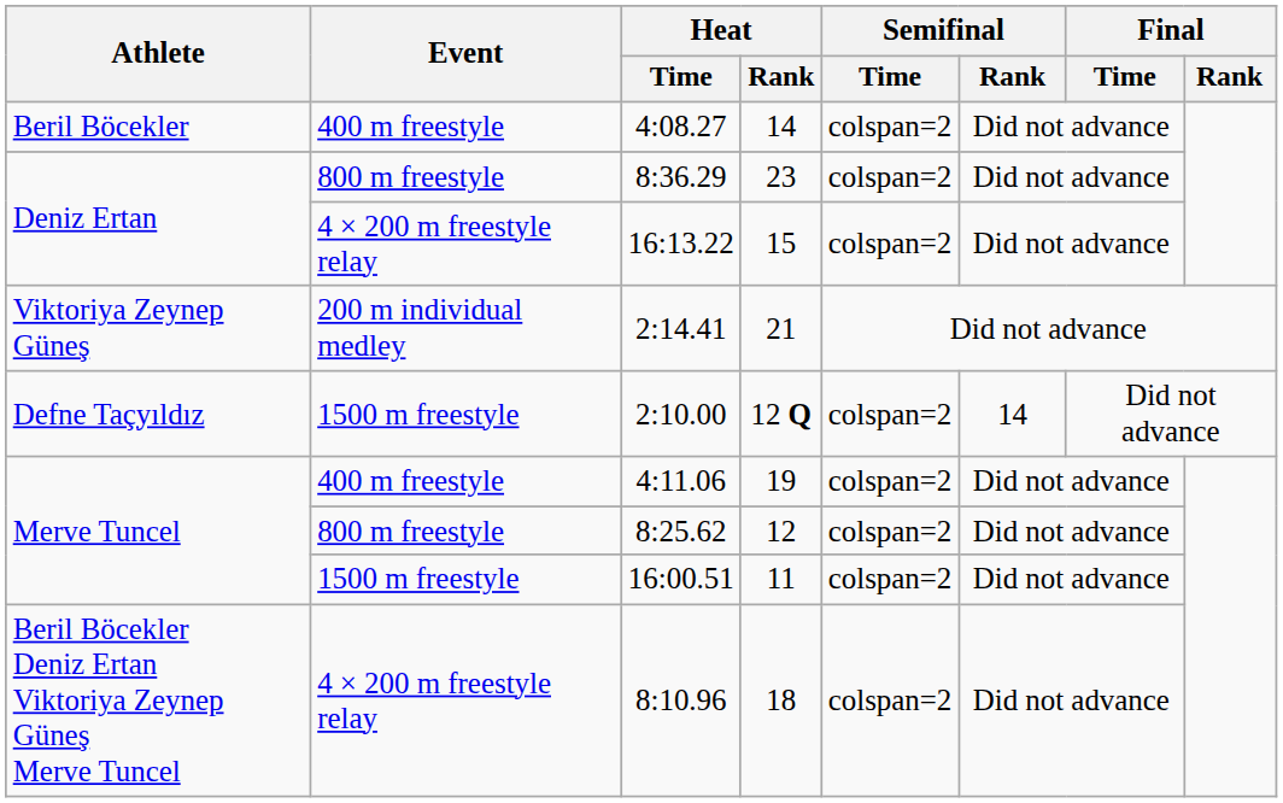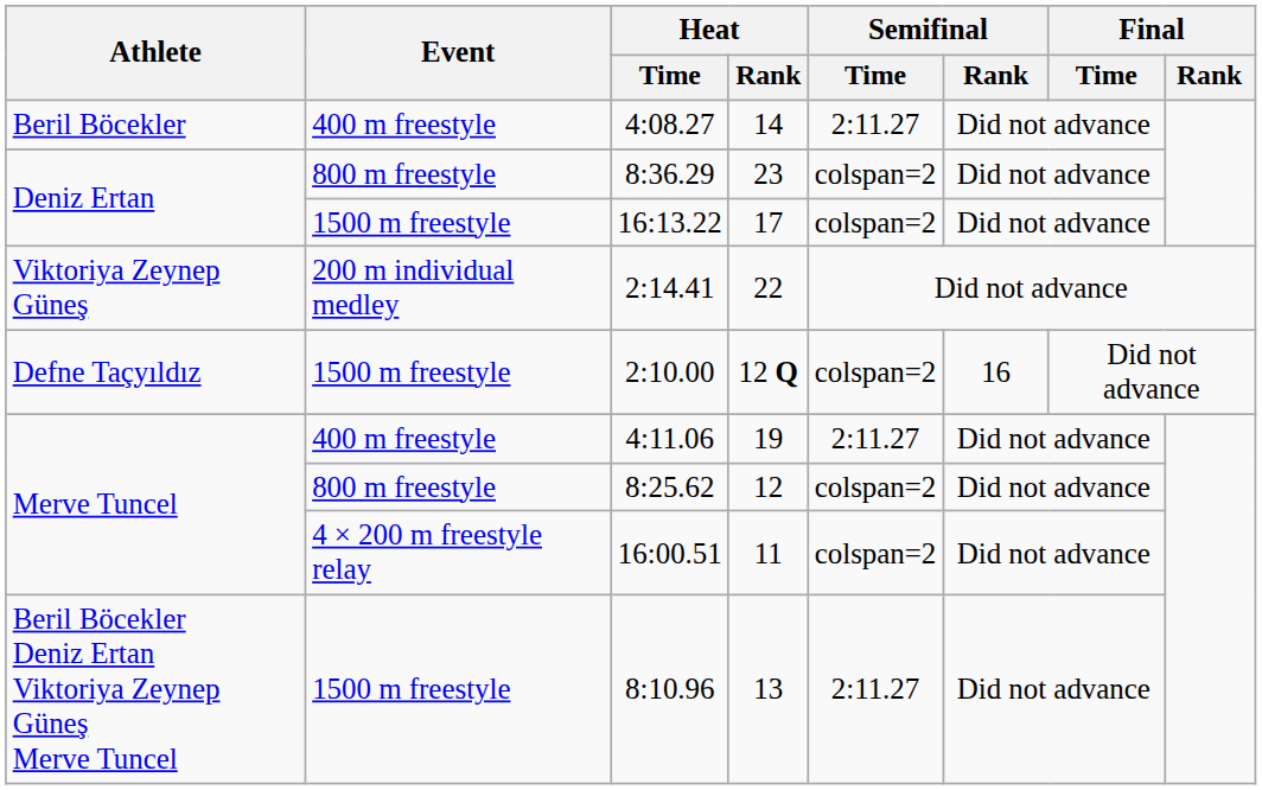4:08.27 | Semifinal / Time: colspan=2 -> 2:11.27
16:13.22 | Event: 4 × 200 m freestyle relay -> 1500 m freestyle
16:13.22 | Heat / Rank: 15 -> 17
2:14.41 | Heat / Rank: 21 -> 22
2:10.00 | Semifinal / Rank: 14 -> 16
4:11.06 | Semifinal / Time: colspan=2 -> 2:11.27
16:00.51 | Event: 1500 m freestyle -> 4 × 200 m freestyle relay
8:10.96 | Event: 4 × 200 m freestyle relay -> 1500 m freestyle
8:10.96 | Heat / Rank: 18 -> 13
8:10.96 | Semifinal / Time: colspan=2 -> 2:11.27
